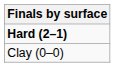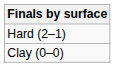row 2 | column 1: bold -> normal
